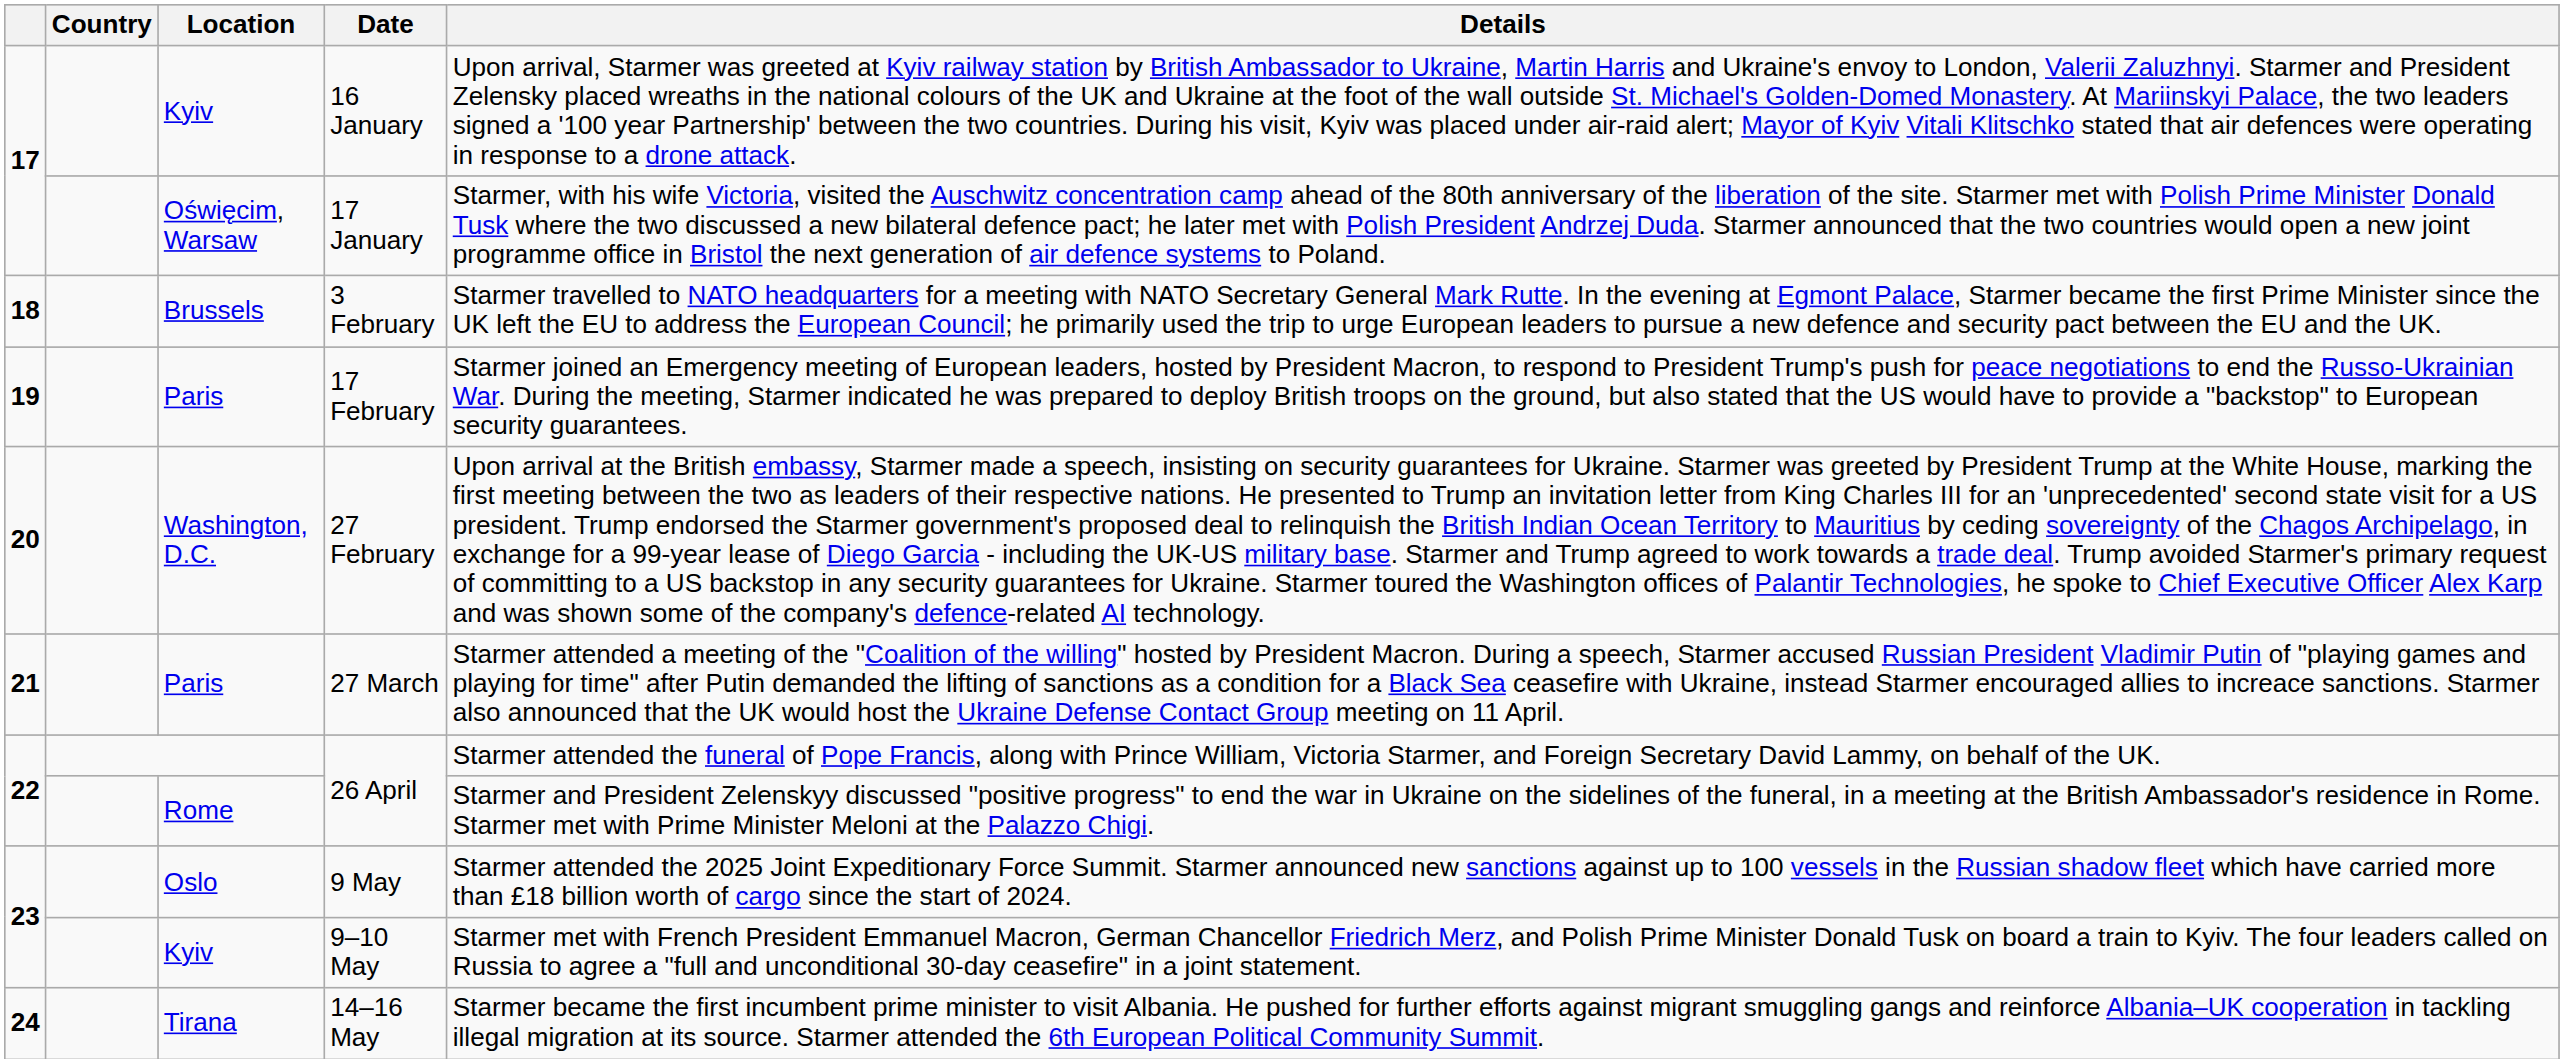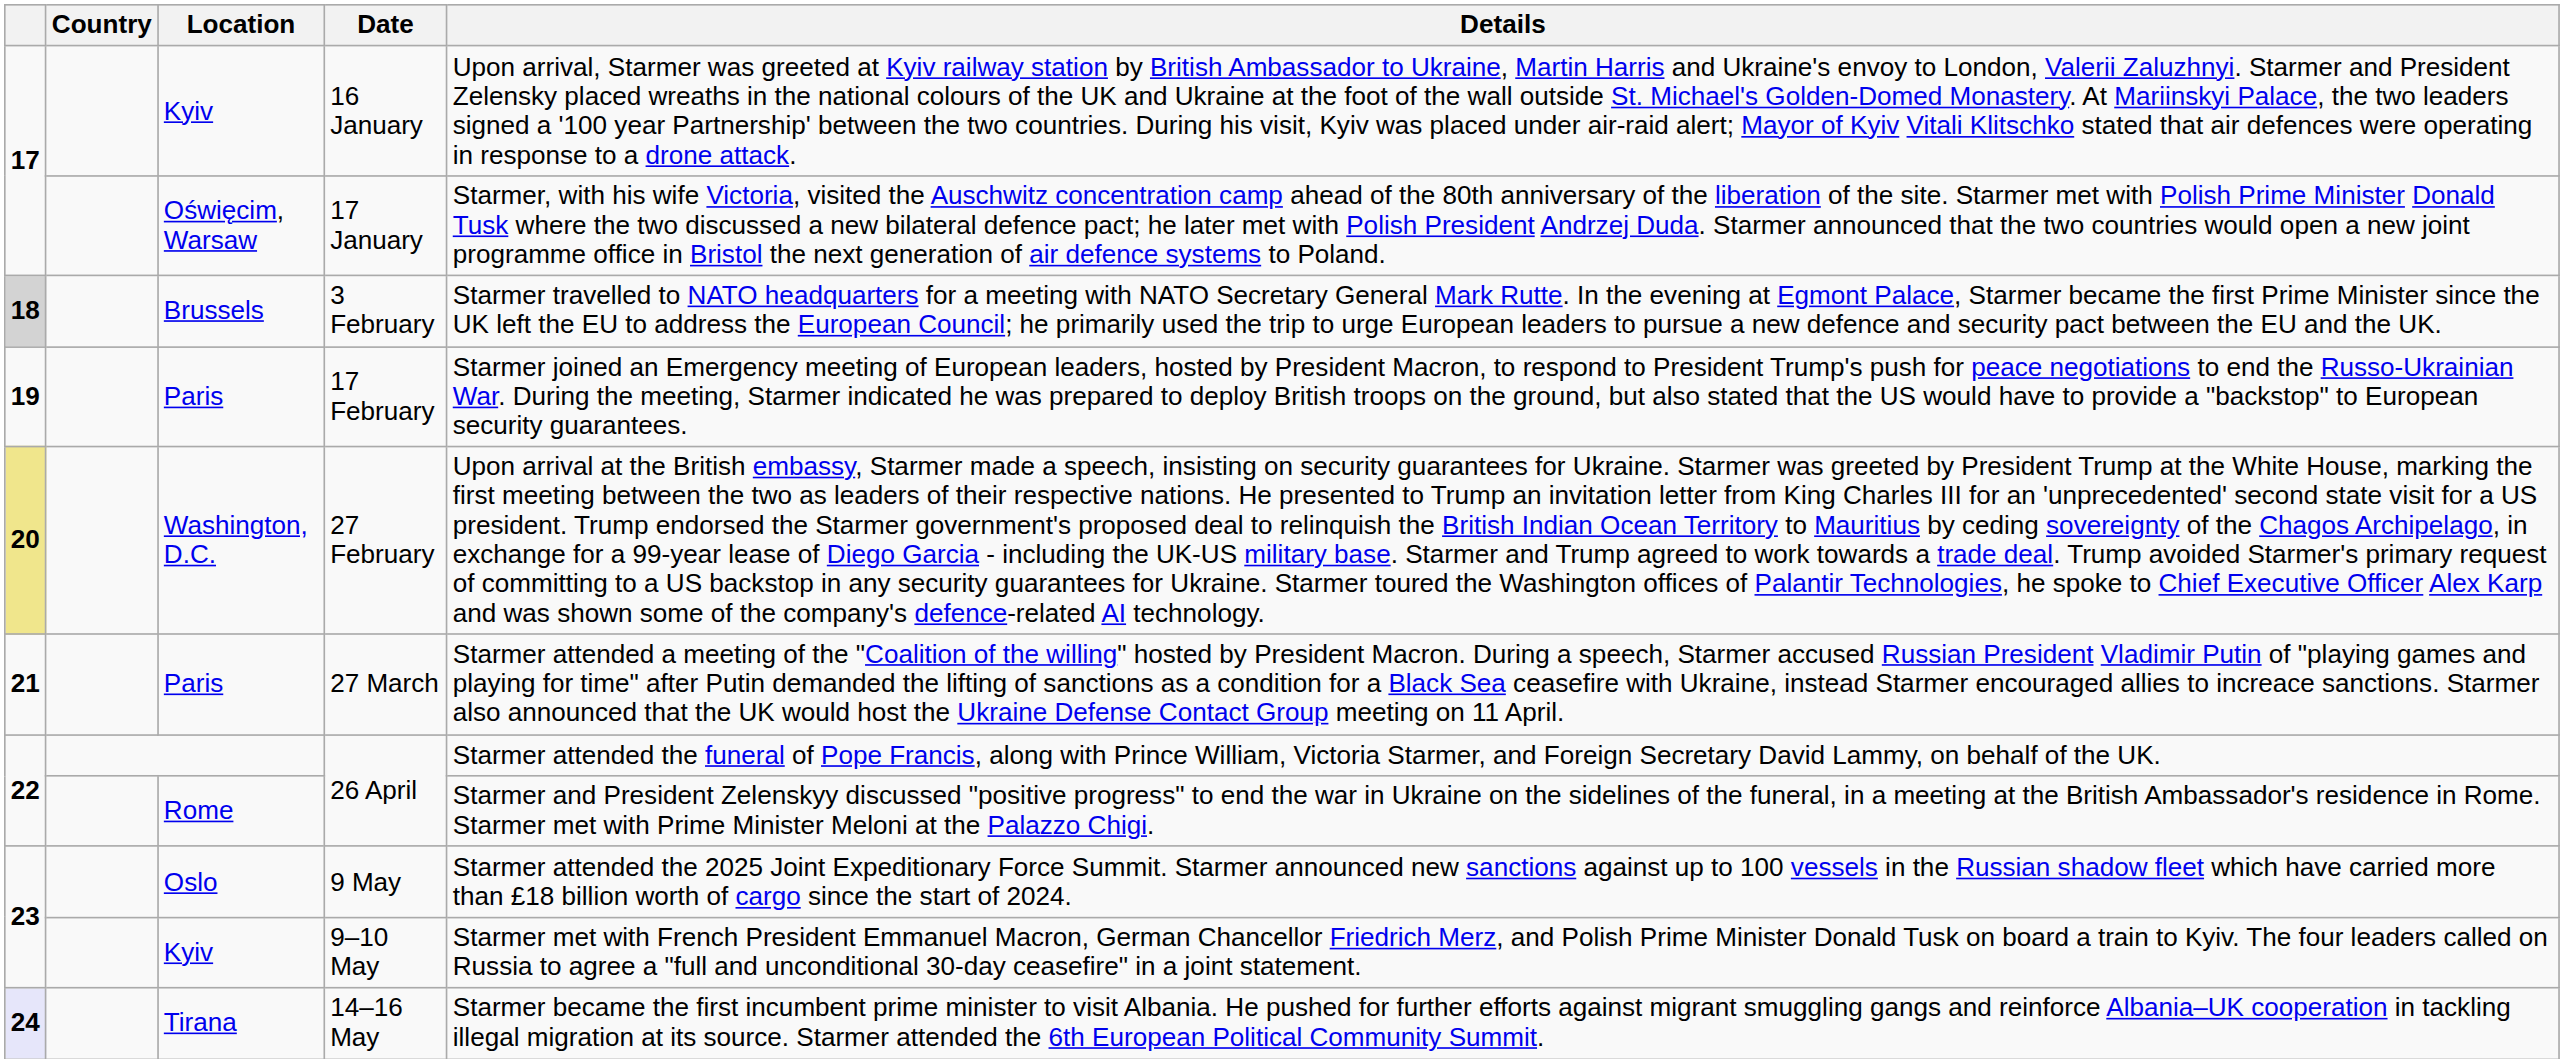3 February | column 1: no background -> lightgrey background
27 February | column 1: no background -> khaki background
14–16 May | column 1: no background -> lavender background
